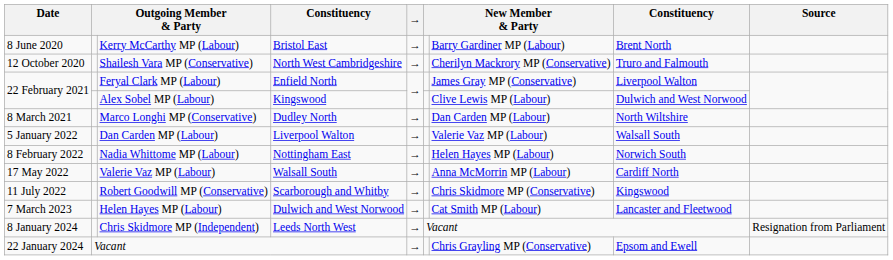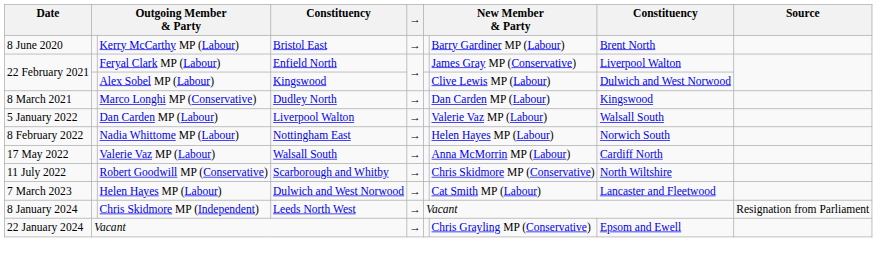- row: 12 October 2020 | Shailesh Vara MP (Conservative) | North West Cambridgeshire | → | Cherilyn Mackrory MP (Conservative) | Truro and Falmouth
Marco Longhi MP (Conservative) | column 8: North Wiltshire -> Kingswood
Robert Goodwill MP (Conservative) | column 8: Kingswood -> North Wiltshire
